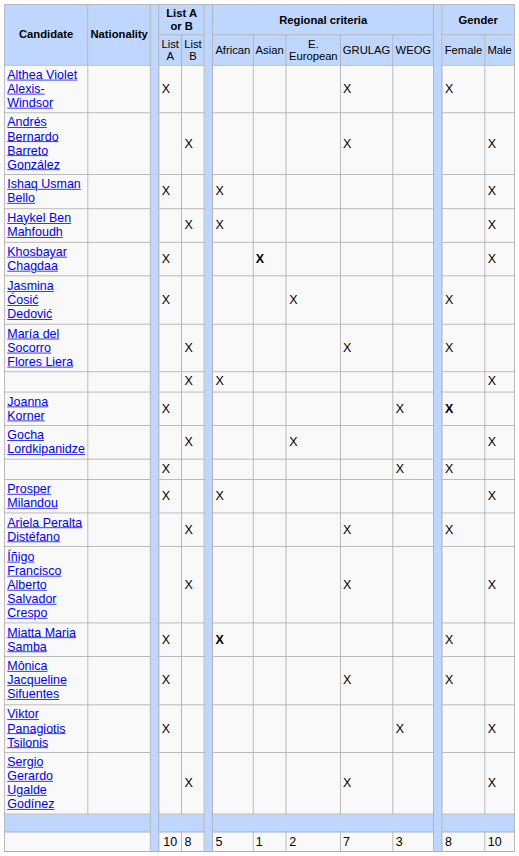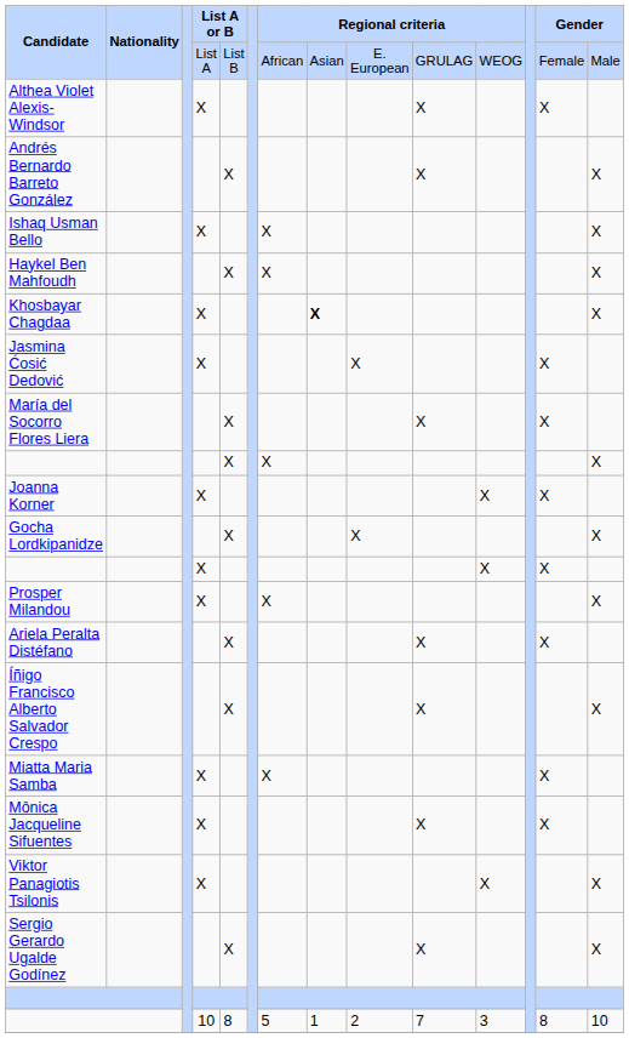Joanna Korner | column 13: bold -> normal
Miatta Maria Samba | column 7: bold -> normal
